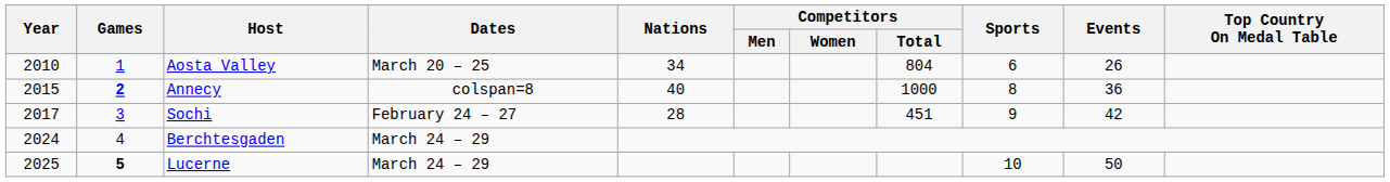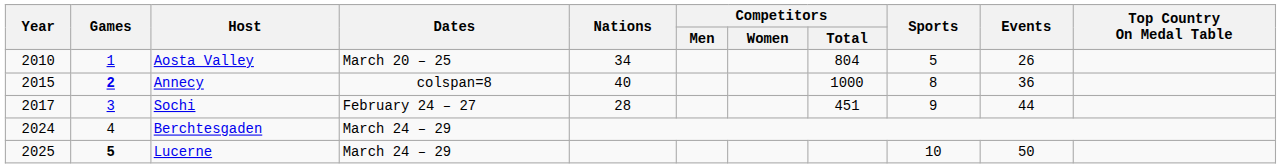Aosta Valley | Sports: 6 -> 5
Sochi | Events: 42 -> 44
